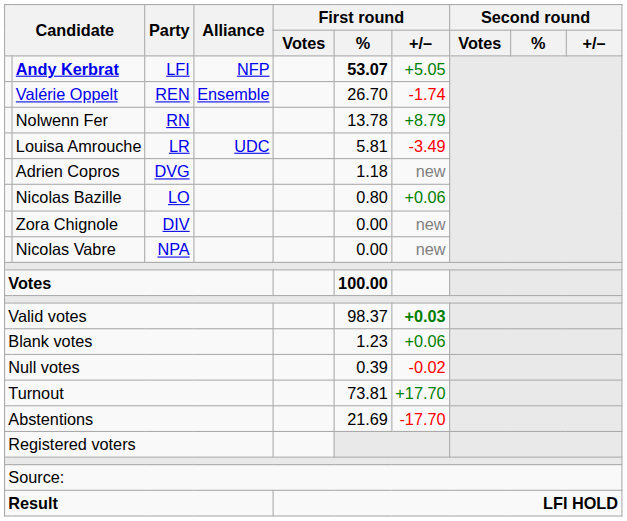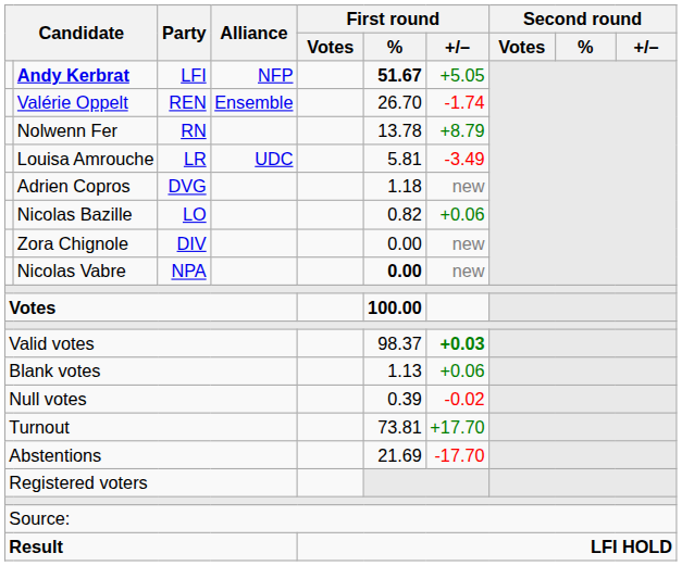Andy Kerbrat | First round / %: 53.07 -> 51.67
Nicolas Bazille | First round / %: 0.80 -> 0.82
Nicolas Vabre | First round / %: normal -> bold
Blank votes | First round / %: 1.23 -> 1.13
